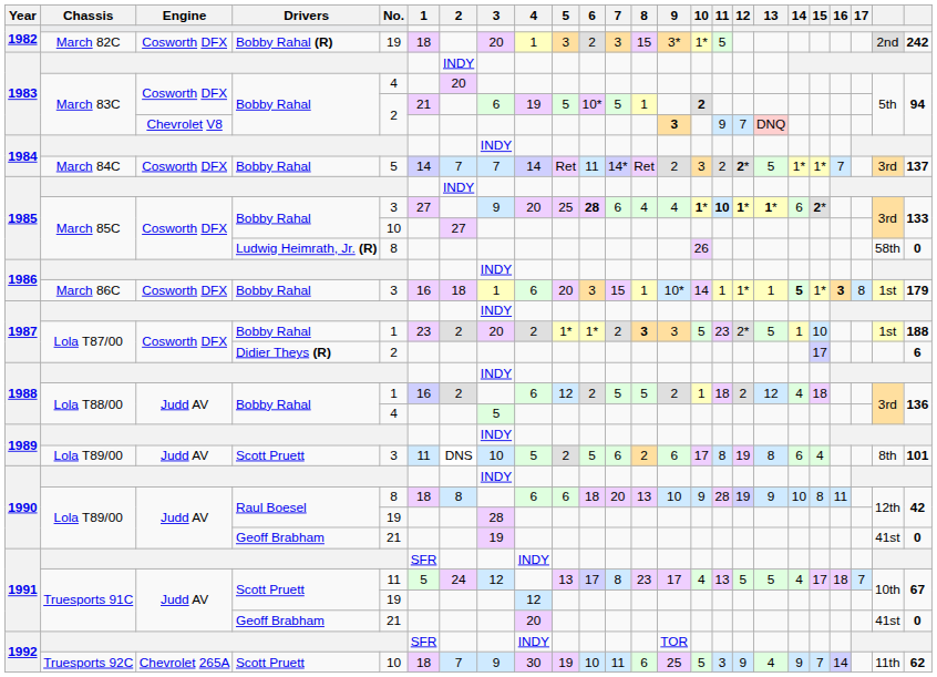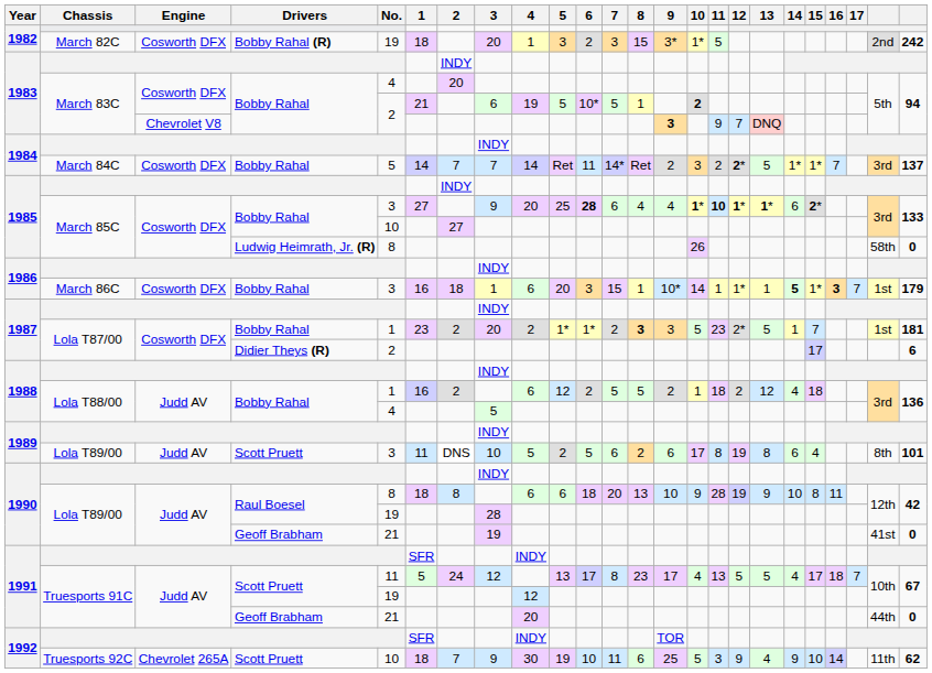1986 / Bobby Rahal | 17: 8 -> 7
1987 / Bobby Rahal | 15: 10 -> 7
1987 / Bobby Rahal | column 24: 188 -> 181
1991 / Geoff Brabham | column 23: 41st -> 44th
1992 / Scott Pruett | 15: 7 -> 10
